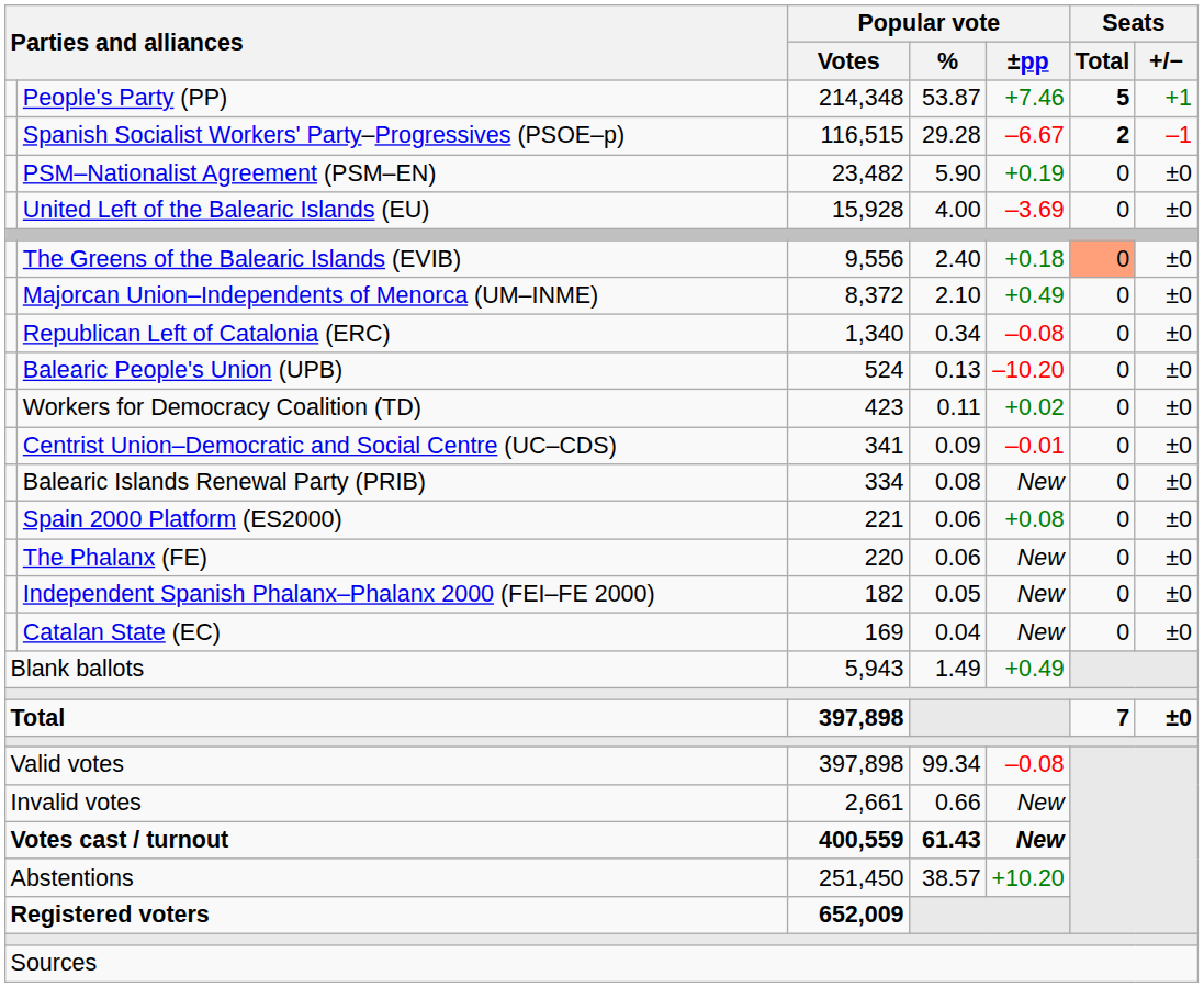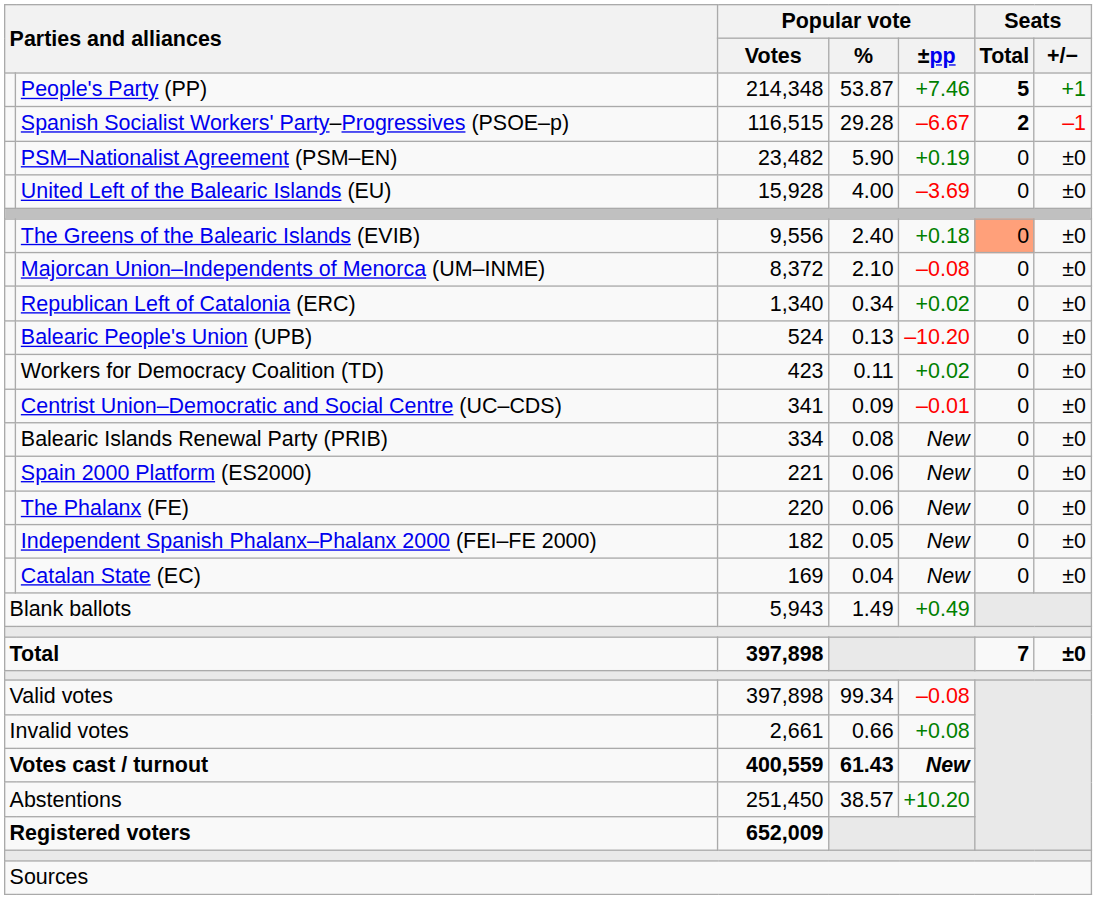Majorcan Union–Independents of Menorca (UM–INME) | Popular vote / ±pp: +0.49 -> –0.08
Republican Left of Catalonia (ERC) | Popular vote / ±pp: –0.08 -> +0.02
Spain 2000 Platform (ES2000) | Popular vote / ±pp: +0.08 -> New
Invalid votes | Popular vote / ±pp: New -> +0.08
